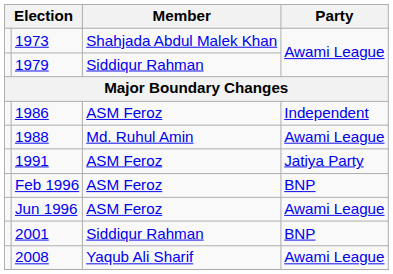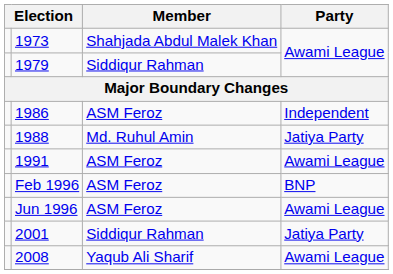1988 | Party: Awami League -> Jatiya Party
1991 | Party: Jatiya Party -> Awami League
2001 | Party: BNP -> Jatiya Party
